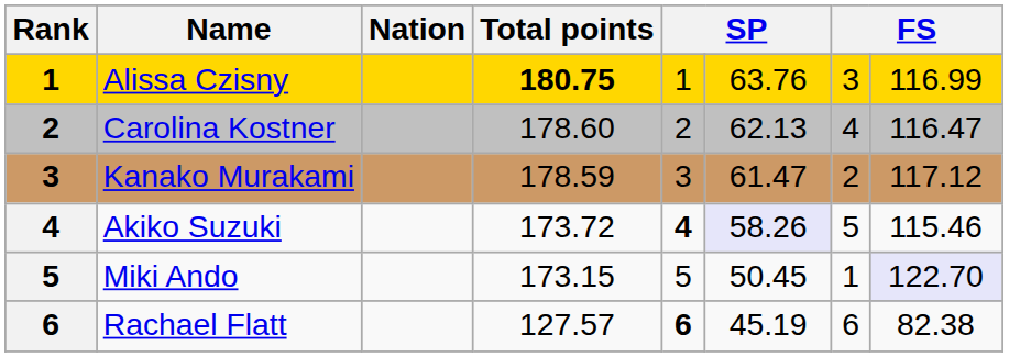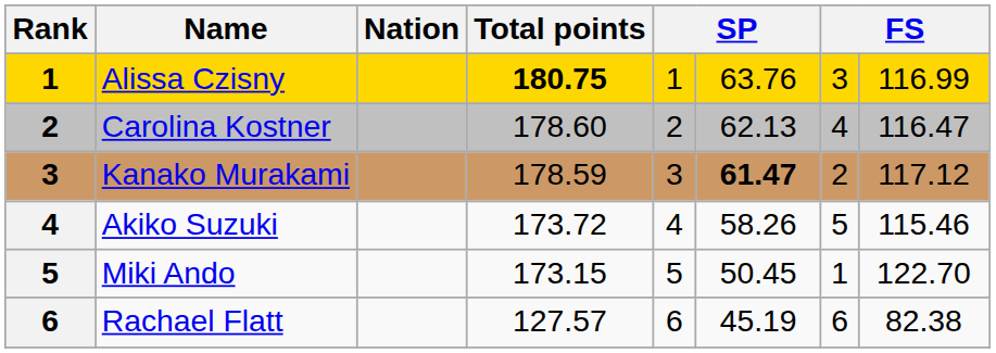Kanako Murakami | column 6: normal -> bold
Akiko Suzuki | column 5: bold -> normal
Akiko Suzuki | column 6: lavender background -> no background
Miki Ando | column 8: lavender background -> no background
Rachael Flatt | column 5: bold -> normal
